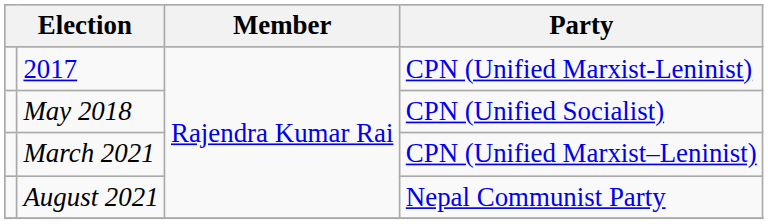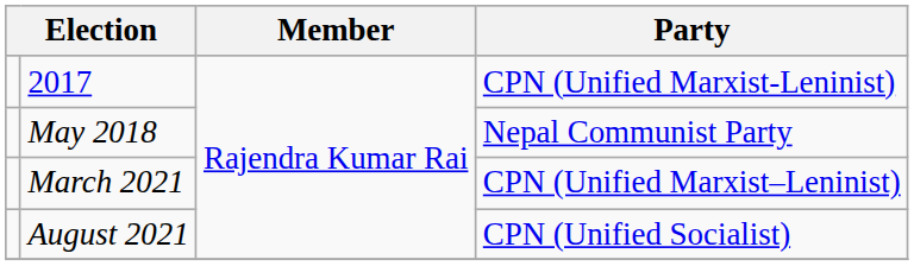May 2018 | Party: CPN (Unified Socialist) -> Nepal Communist Party
August 2021 | Party: Nepal Communist Party -> CPN (Unified Socialist)
